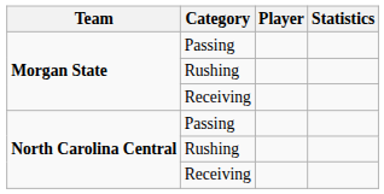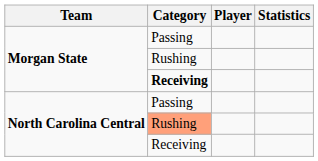Morgan State / Receiving | Category: normal -> bold
North Carolina Central / Rushing | Category: no background -> lightsalmon background
